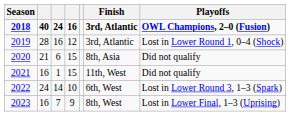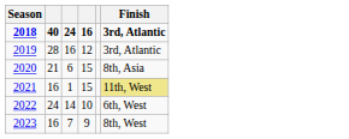- column: Playoffs | OWL Champions, 2–0 (Fusion) | Lost in Lower Round 1, 0–4 (Shock) | Did not qualify | Did not qualify | Lost in Lower Round 3, 1–3 (Spark) | Lost in Lower Final, 1–3 (Uprising)
2021 | Finish: no background -> khaki background
